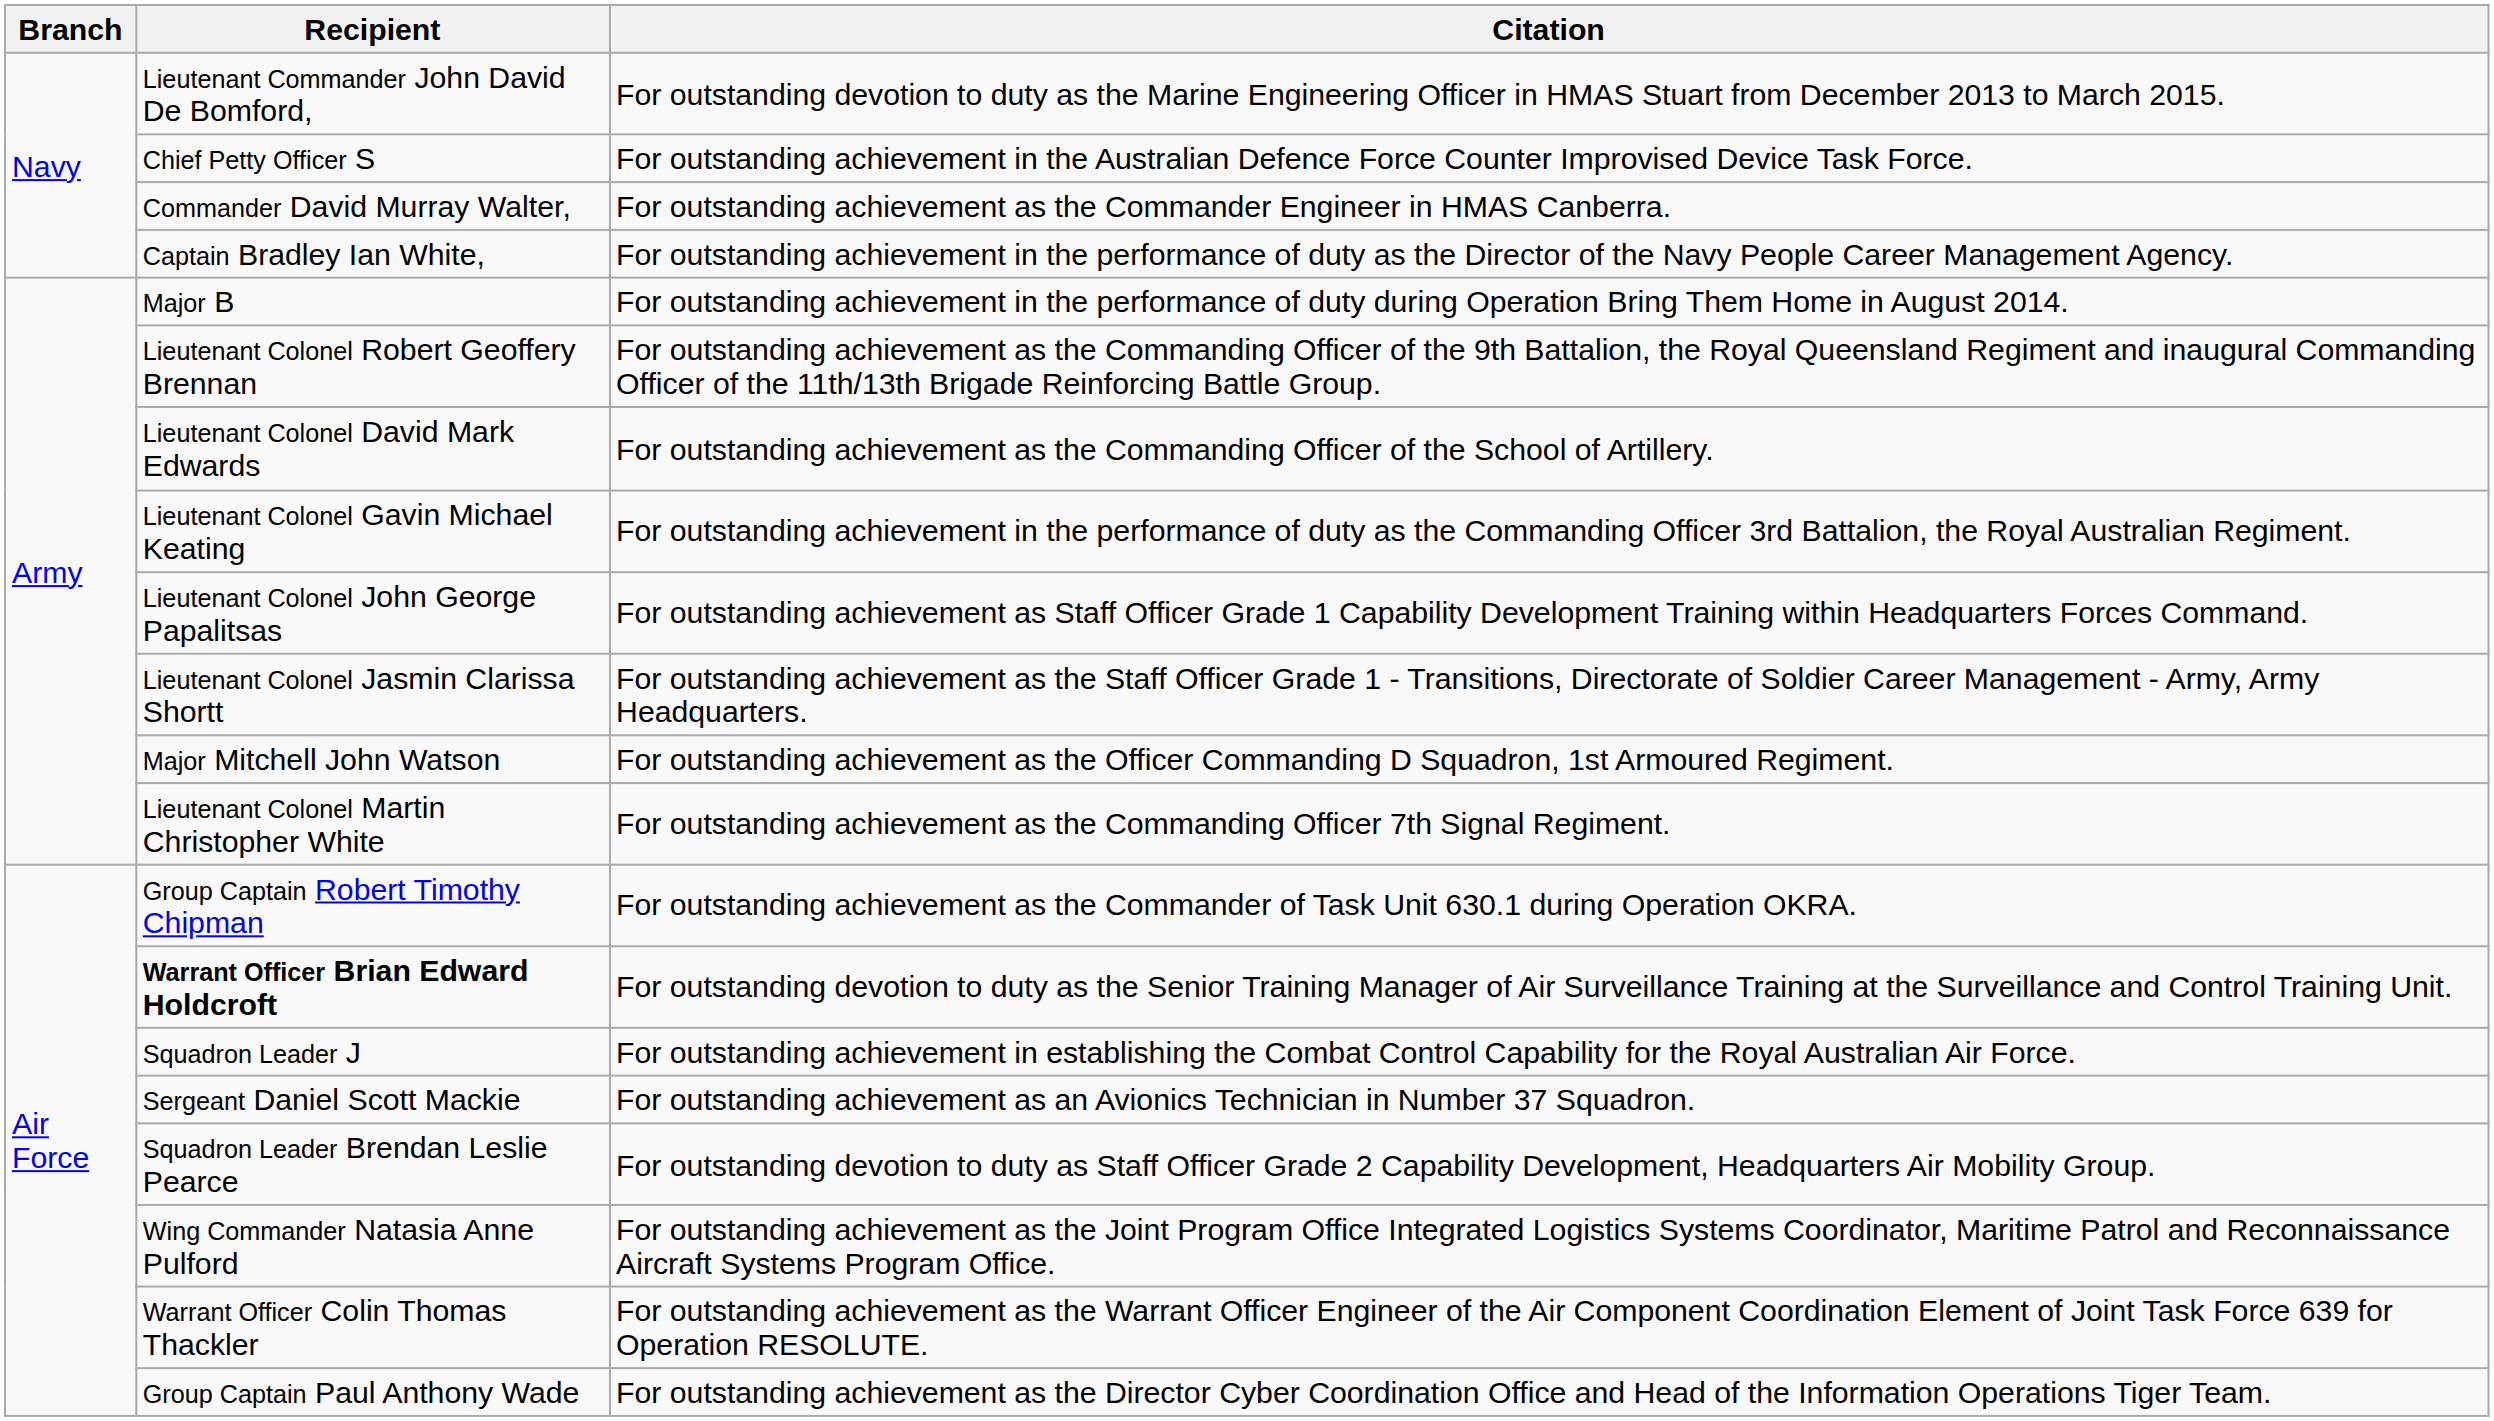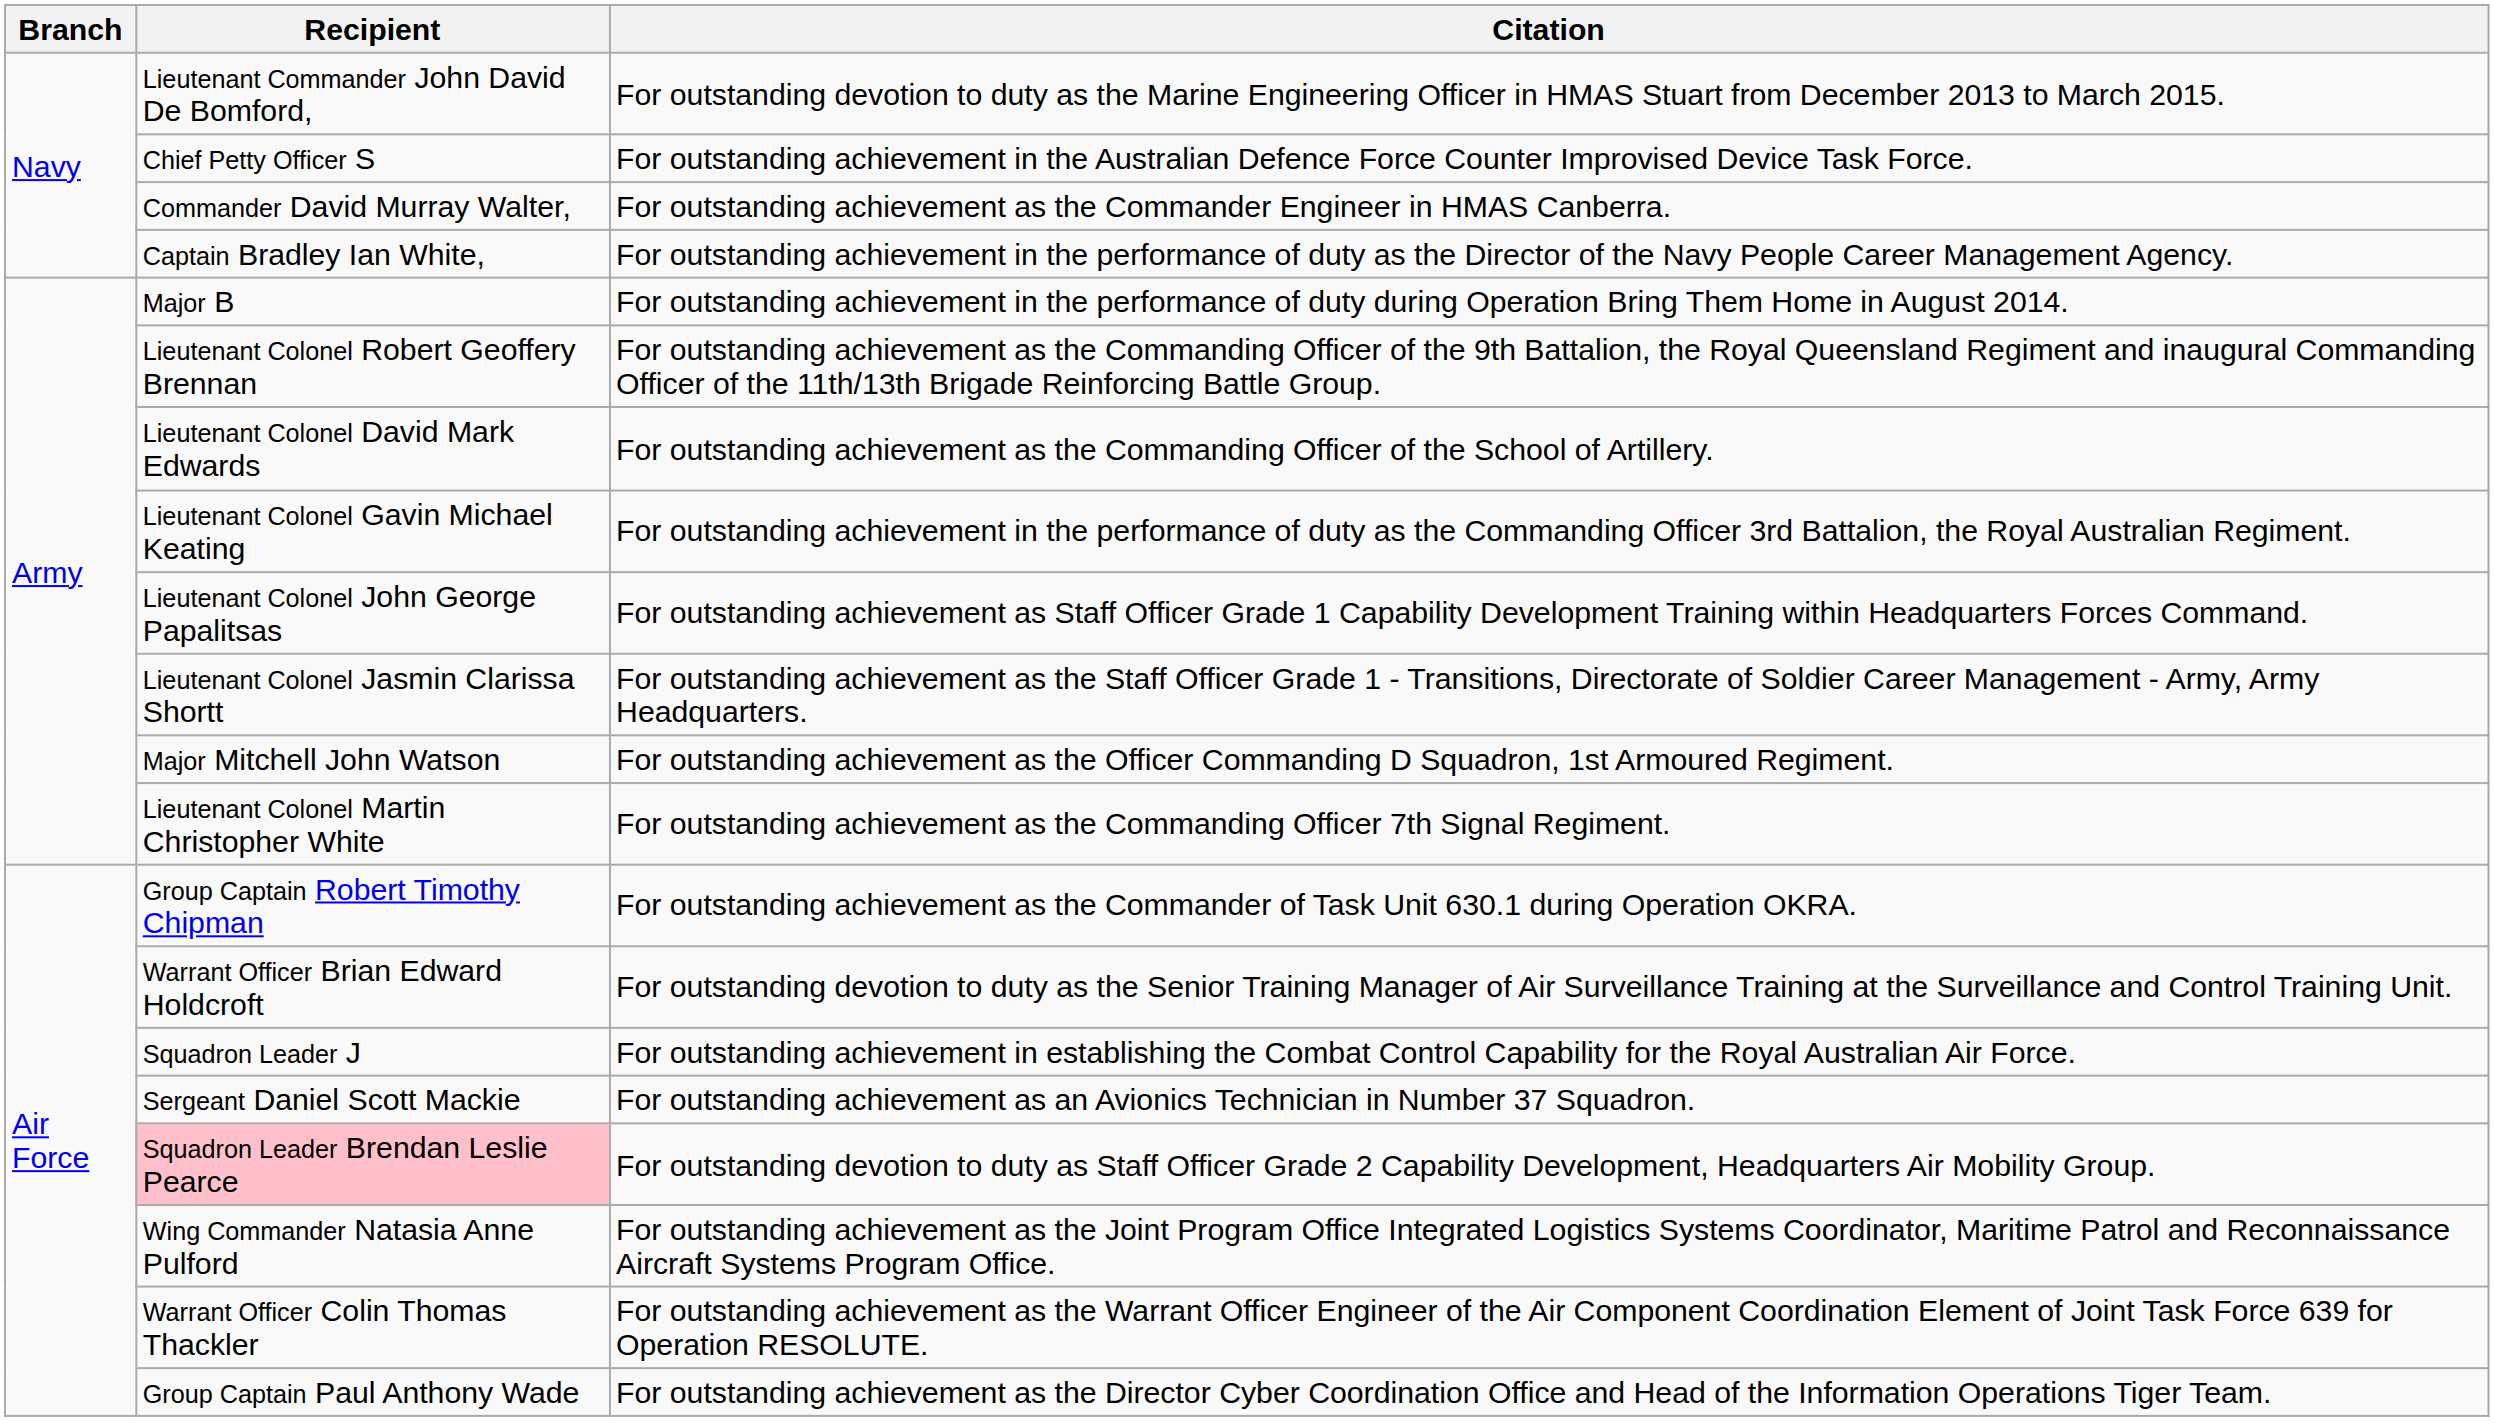Warrant Officer Brian Edward Holdcroft | Recipient: bold -> normal
Squadron Leader Brendan Leslie Pearce | Recipient: no background -> pink background
